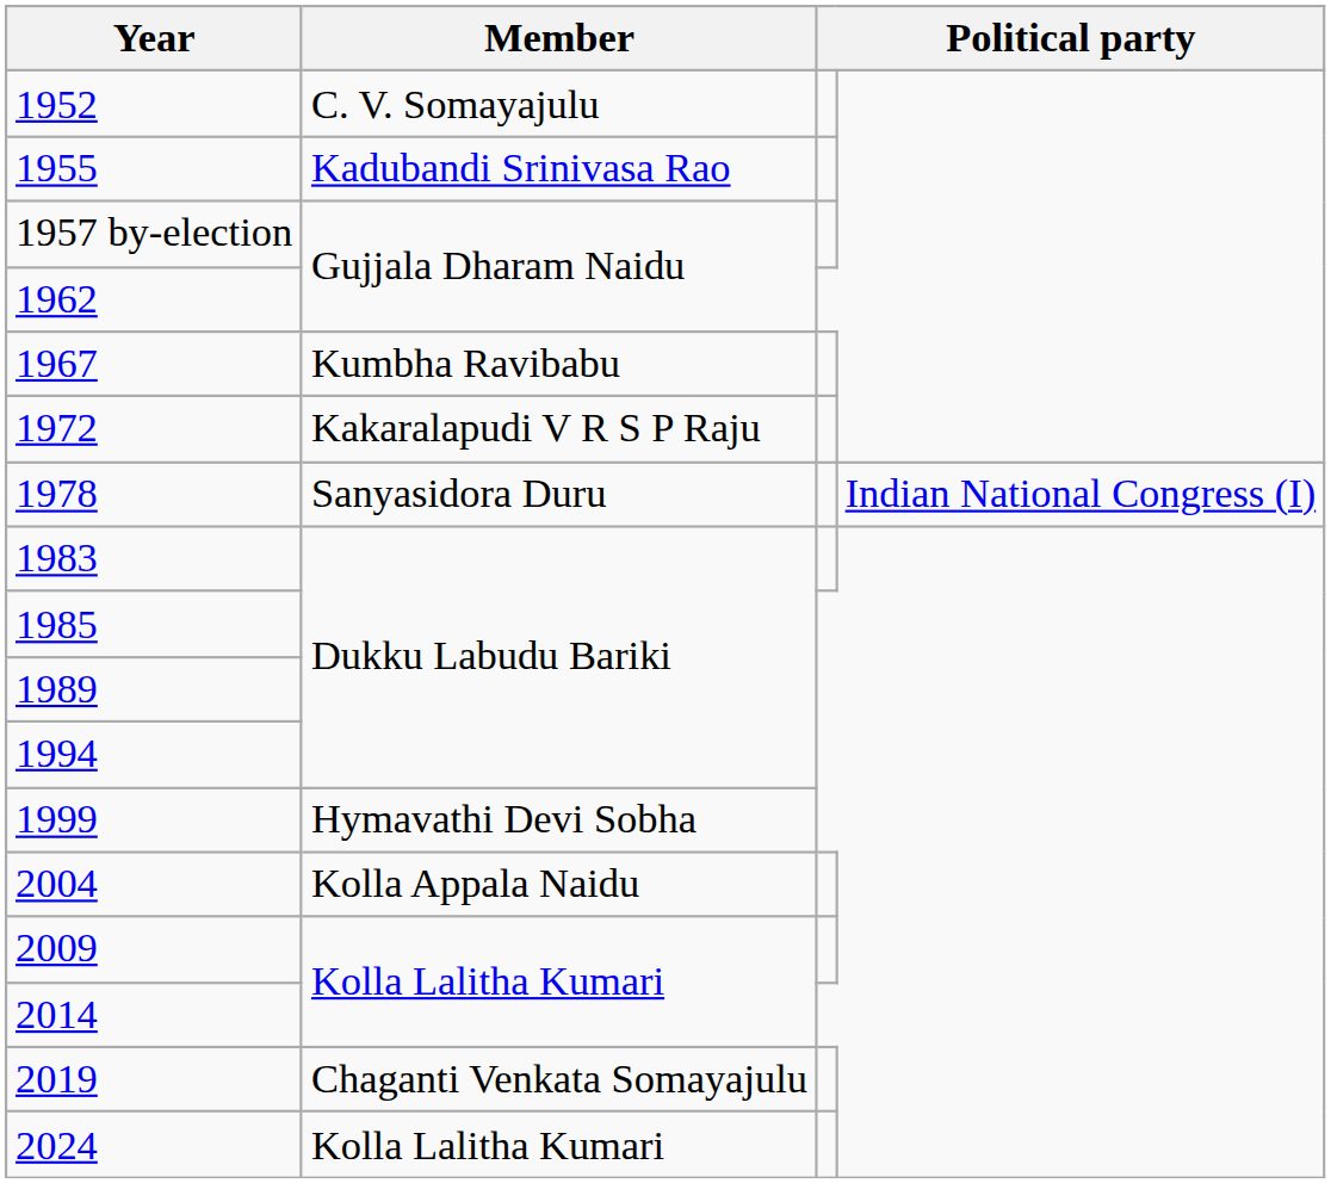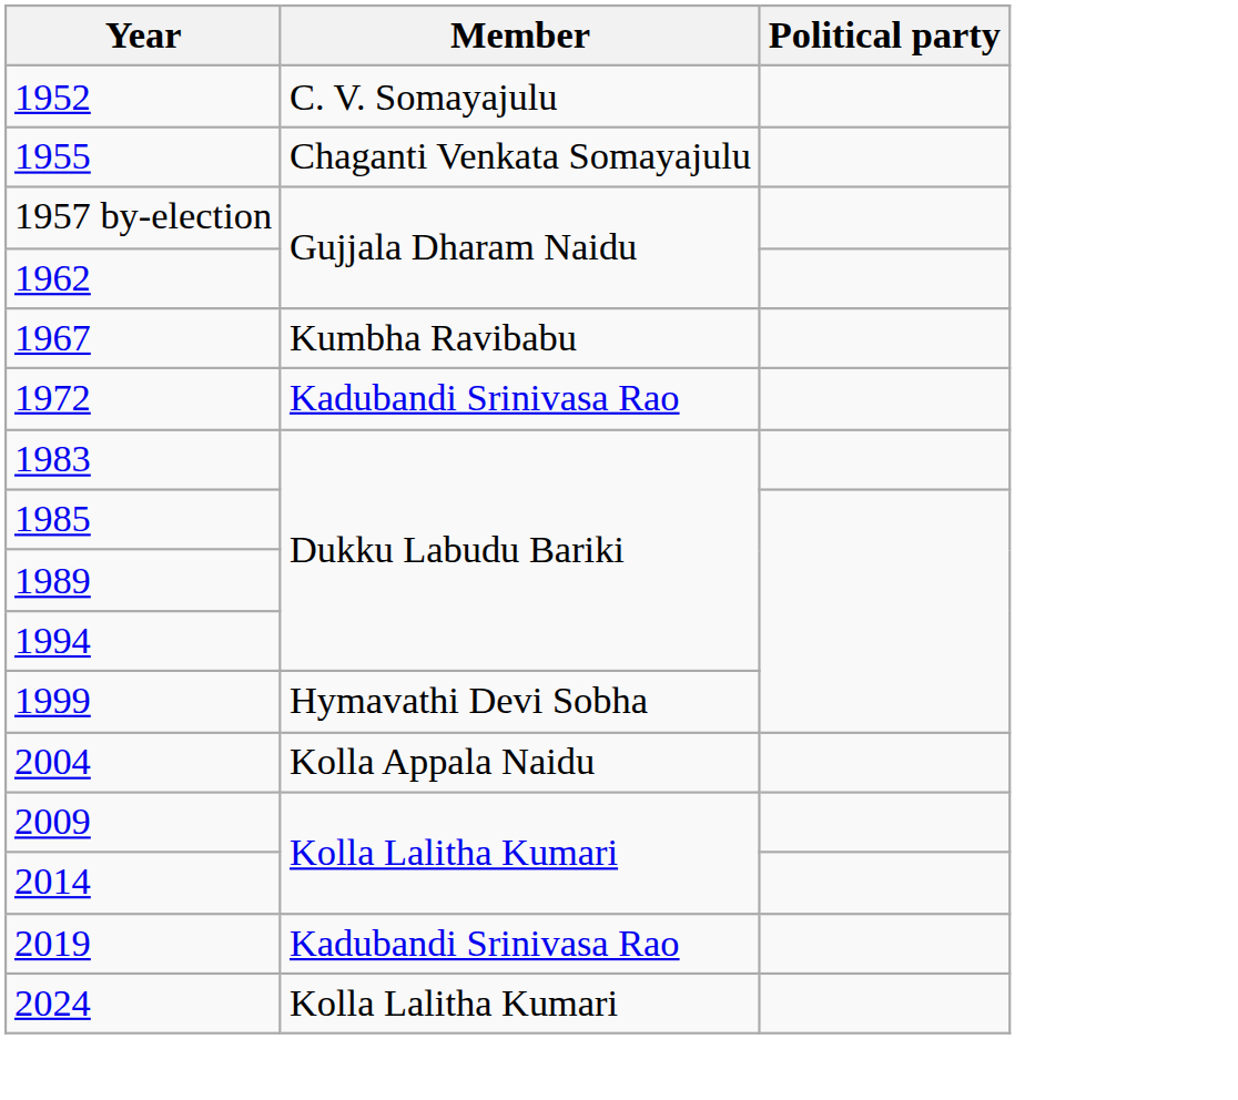1955 | Member: Kadubandi Srinivasa Rao -> Chaganti Venkata Somayajulu
1972 | Member: Kakaralapudi V R S P Raju -> Kadubandi Srinivasa Rao
- row: 1978 | Sanyasidora Duru | Indian National Congress (I)
2019 | Member: Chaganti Venkata Somayajulu -> Kadubandi Srinivasa Rao
